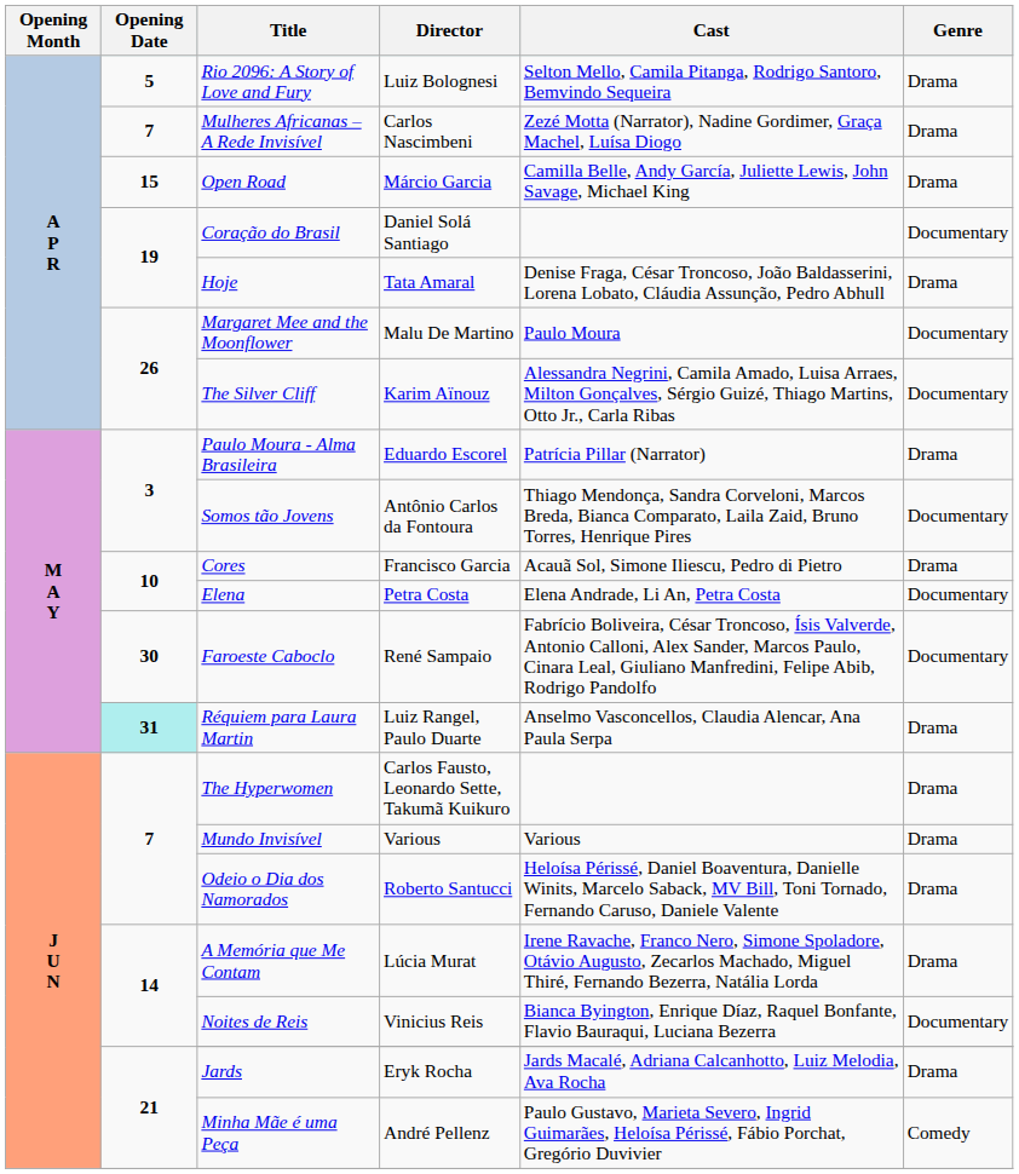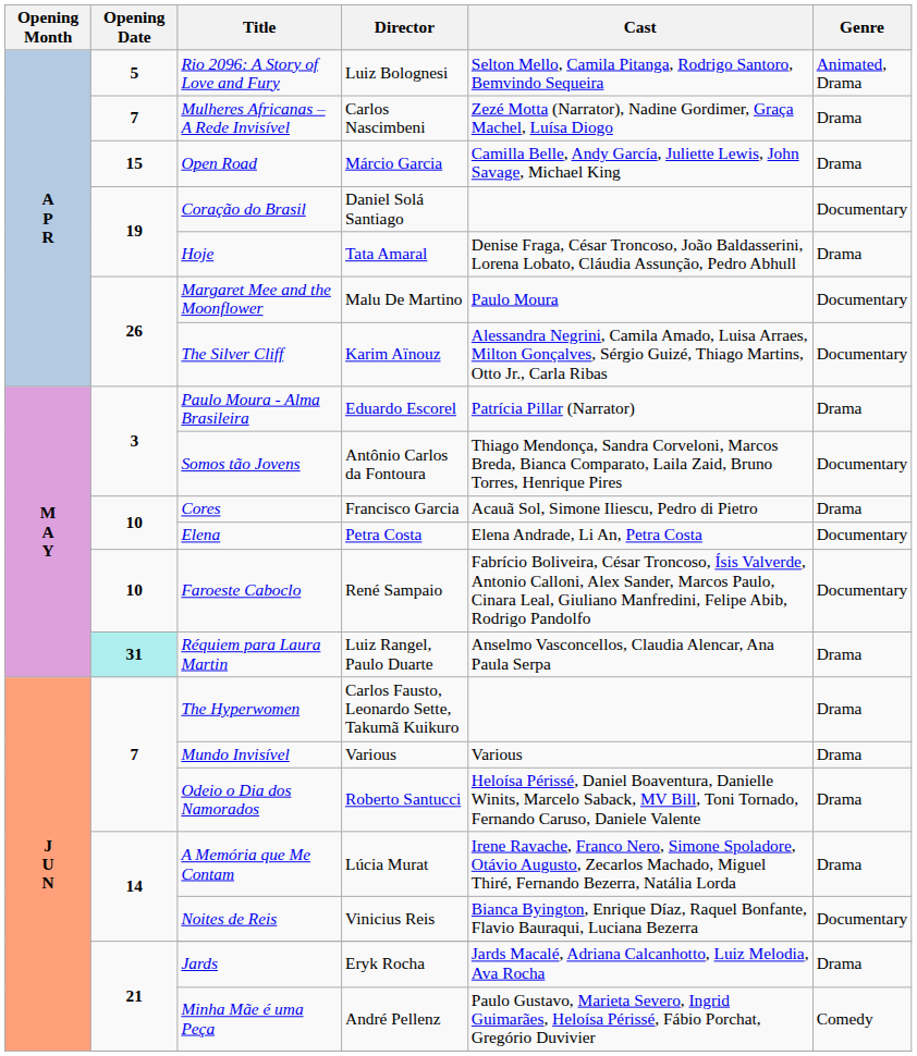Rio 2096: A Story of Love and Fury | Genre: Drama -> Animated, Drama
Faroeste Caboclo | Opening Date: 30 -> 10
